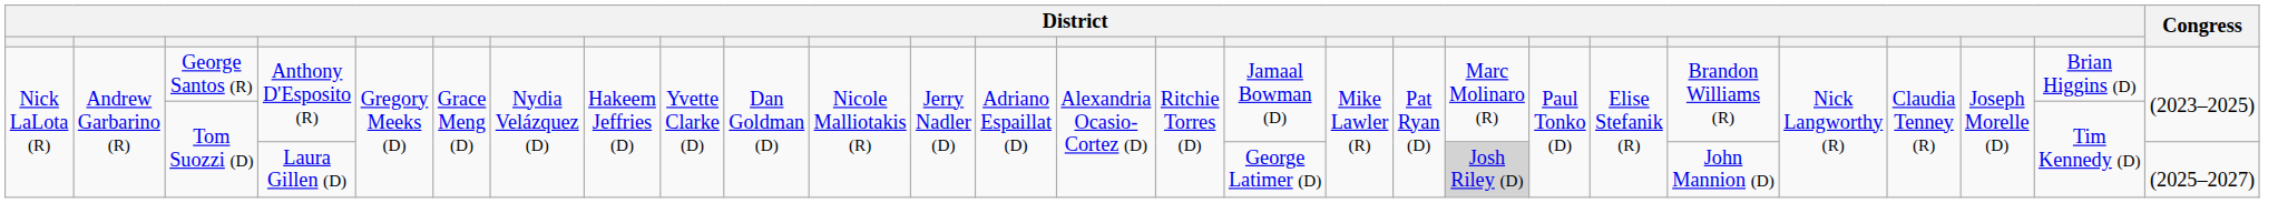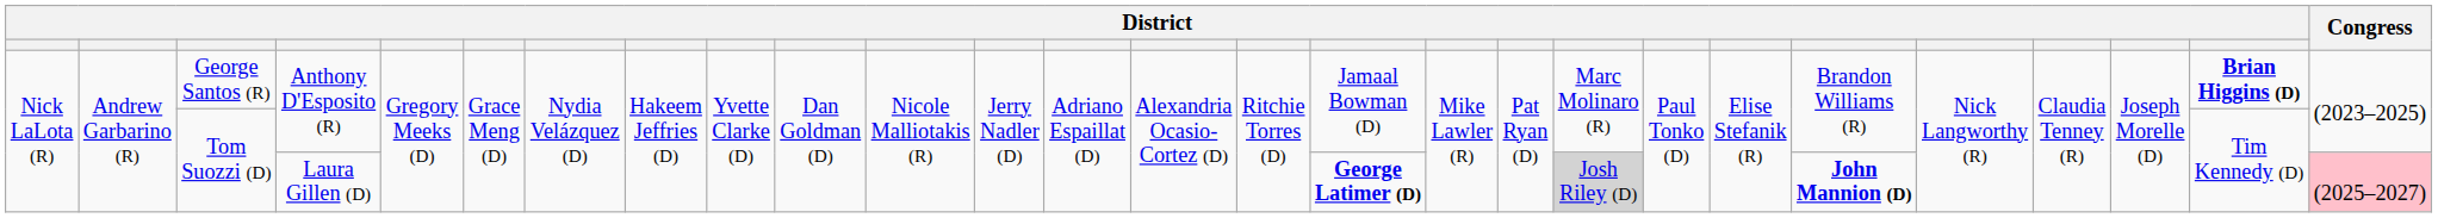George Santos (R) | column 26: normal -> bold
Tom Suozzi (D) / Laura Gillen (D) | column 16: normal -> bold
Tom Suozzi (D) / Laura Gillen (D) | column 22: normal -> bold
Tom Suozzi (D) / Laura Gillen (D) | Congress: no background -> pink background
